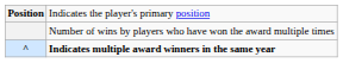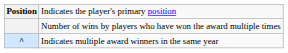^ | column 2: bold -> normal
